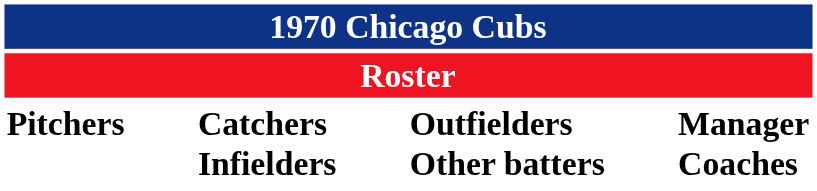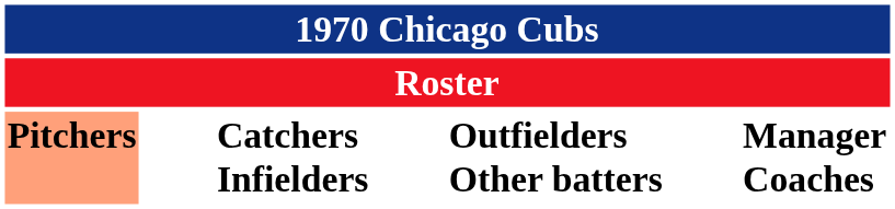Pitchers | column 1: no background -> lightsalmon background
